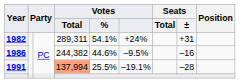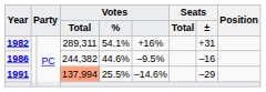1982 | Votes: +24% -> +16%
1991 | Votes: –19.1% -> –14.6%
1991 | Seats / ±: –28 -> –29
